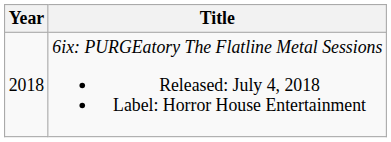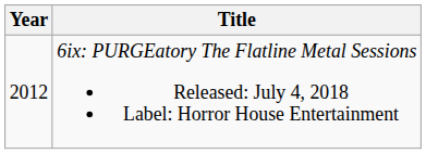row 2 | Year: 2018 -> 2012
